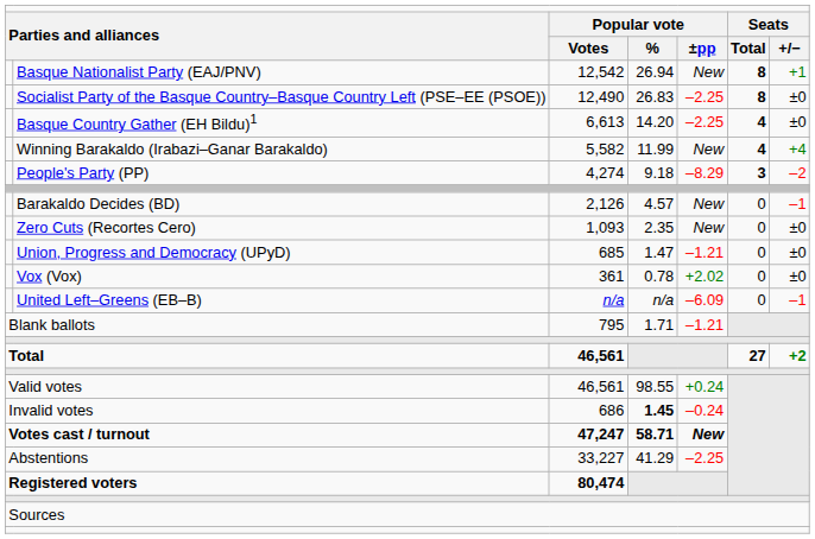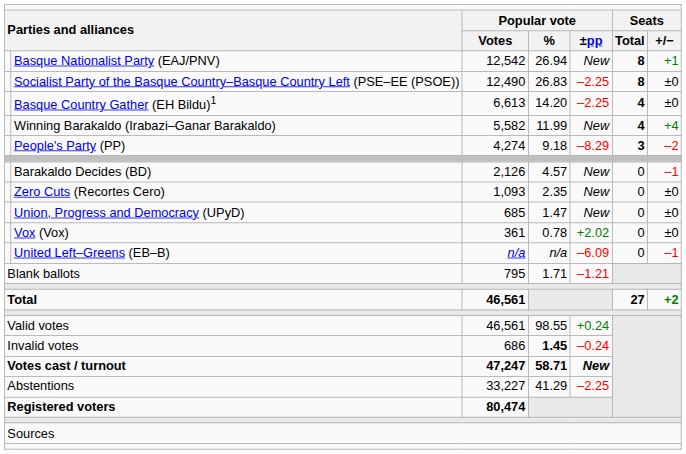Union, Progress and Democracy (UPyD) | column 5: –1.21 -> New
